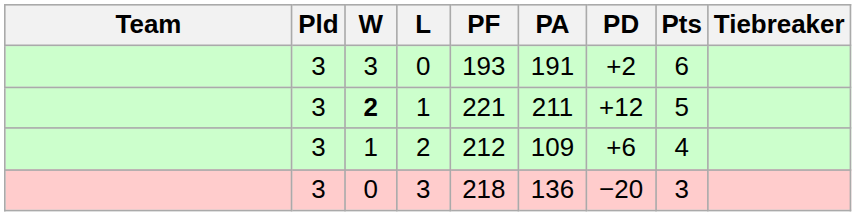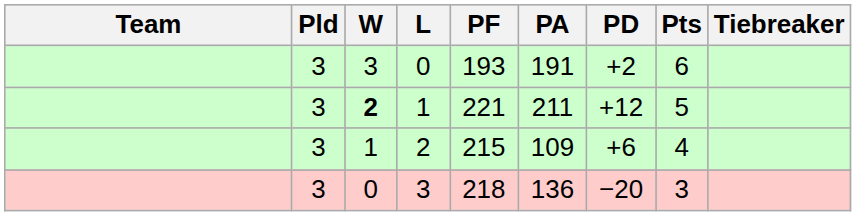row 4 | PF: 212 -> 215
